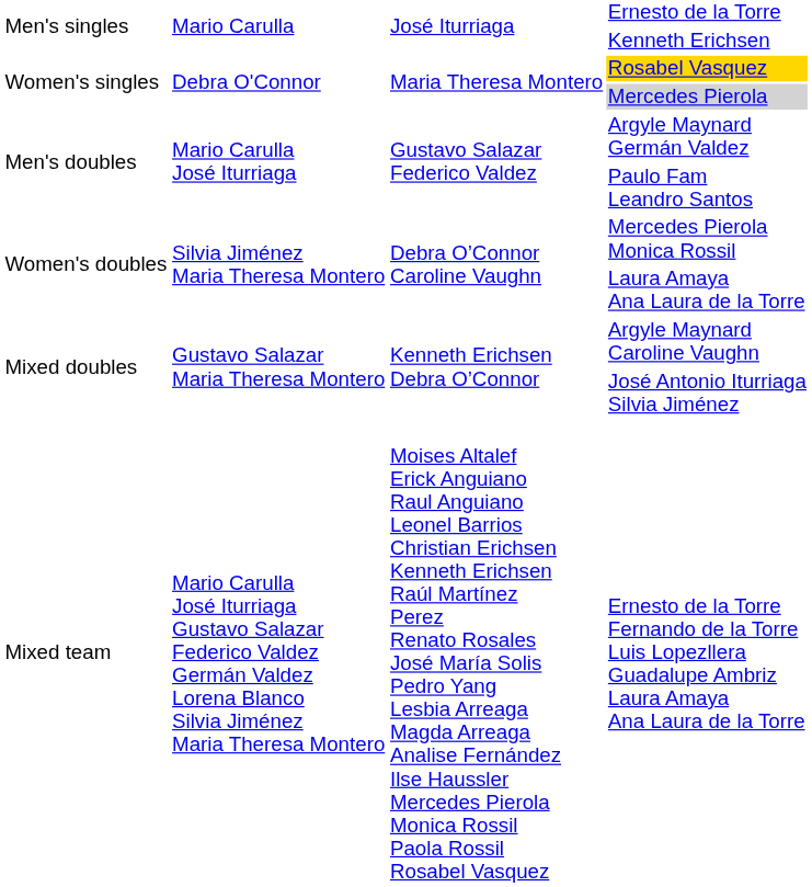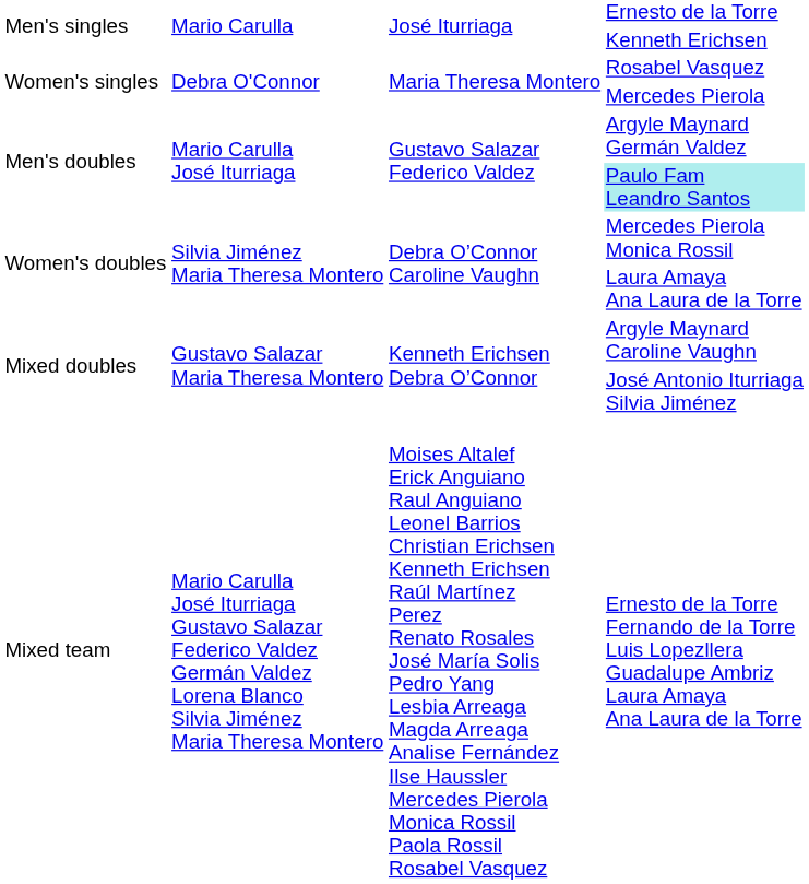Rosabel Vasquez | column 4: gold background -> no background
Mercedes Pierola | column 4: lightgrey background -> no background
Paulo Fam Leandro Santos | column 4: no background -> paleturquoise background
